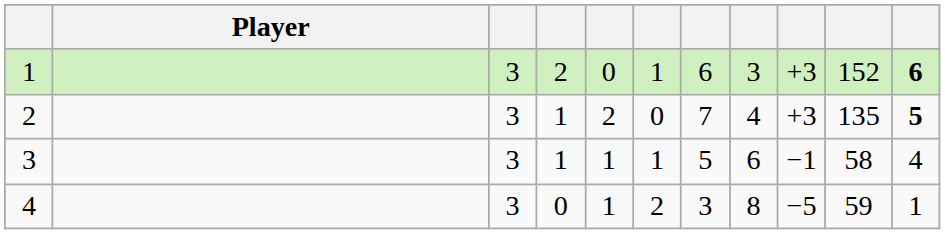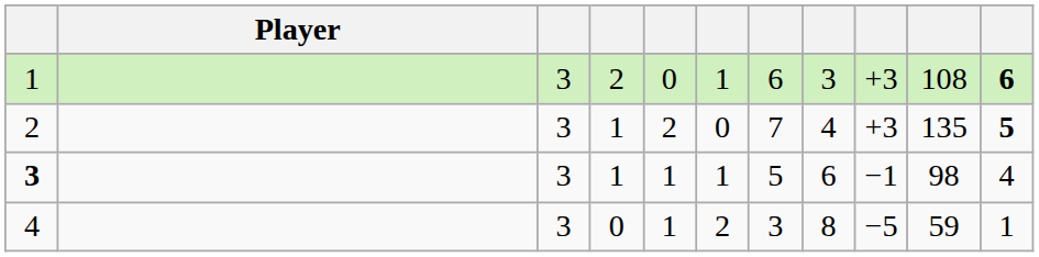row 2 | column 10: 152 -> 108
row 4 | column 1: normal -> bold
row 4 | column 10: 58 -> 98
